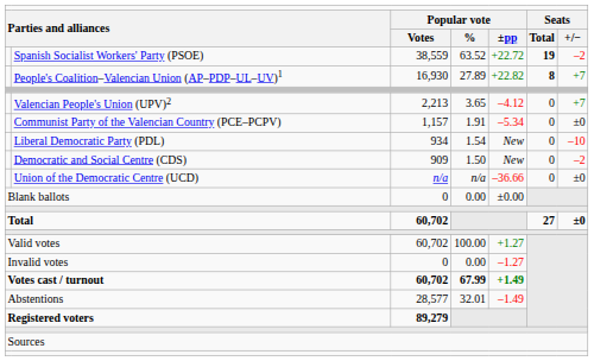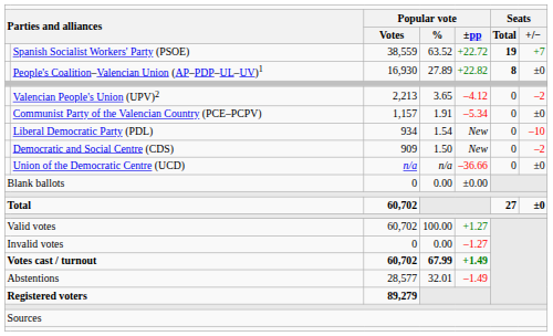Spanish Socialist Workers' Party (PSOE) | column 7: –2 -> +7
People's Coalition–Valencian Union (AP–PDP–UL–UV)1 | column 7: +7 -> ±0
Valencian People's Union (UPV)2 | column 7: +7 -> –2
